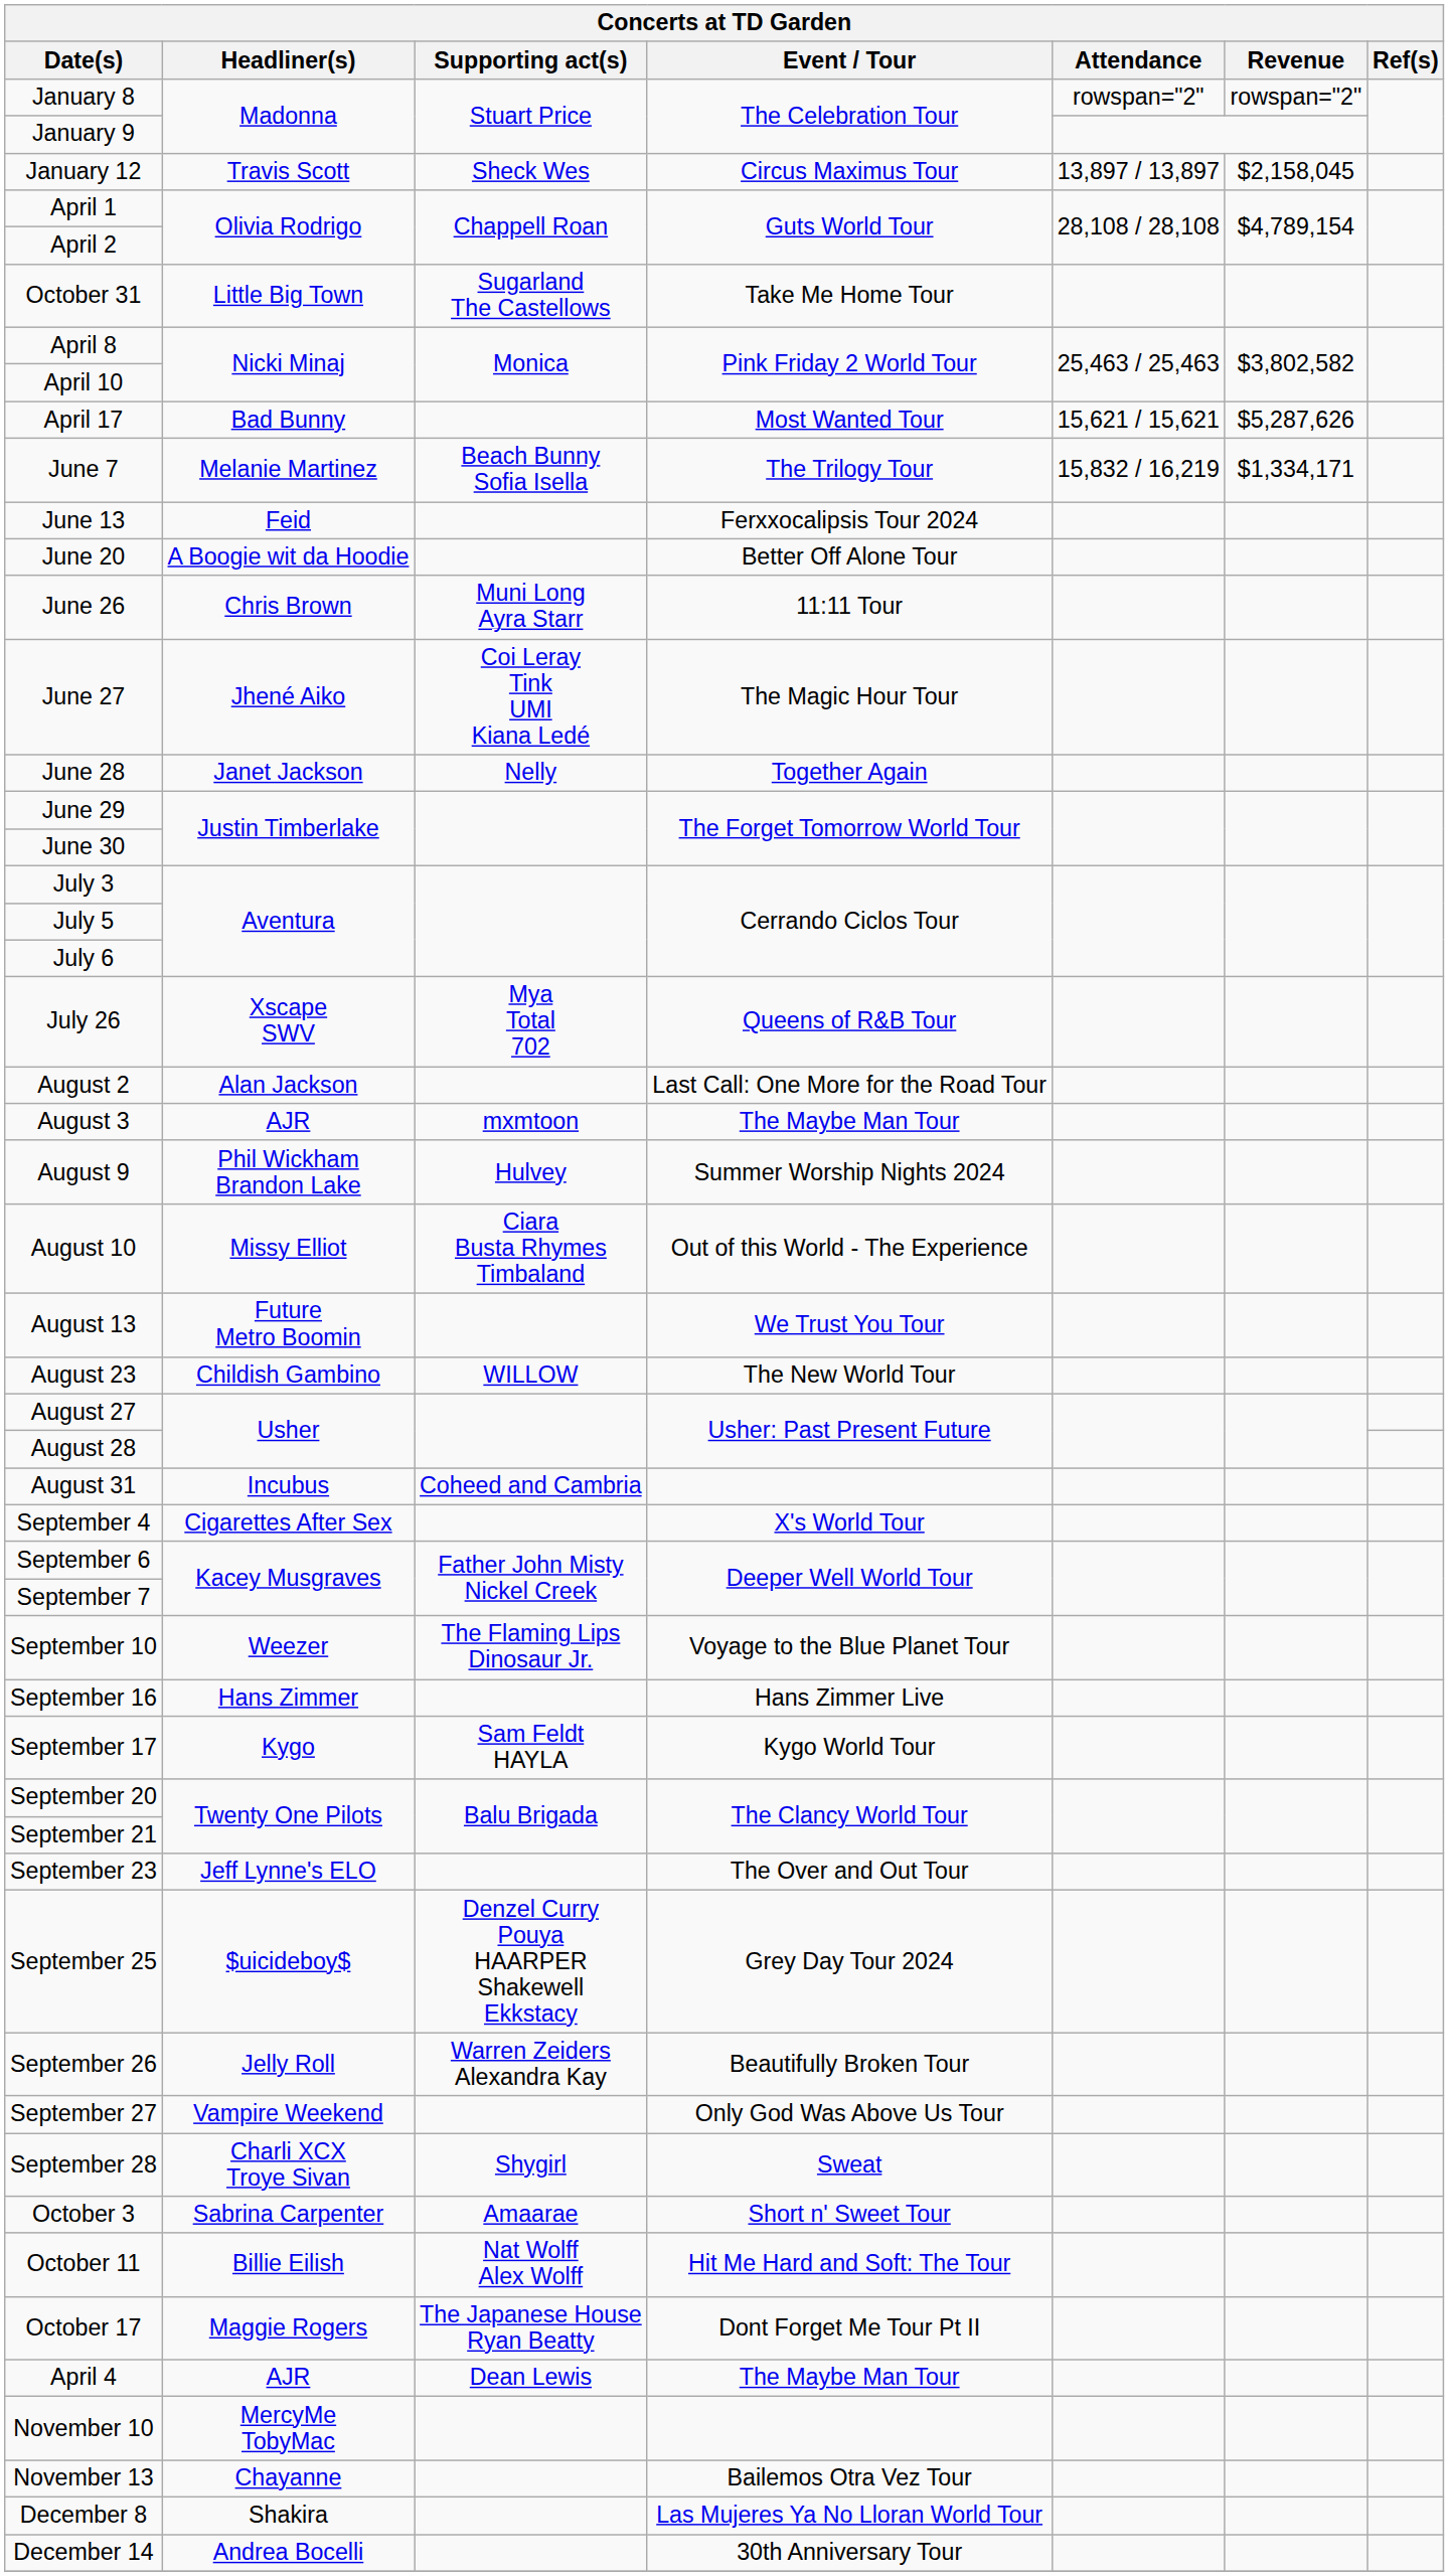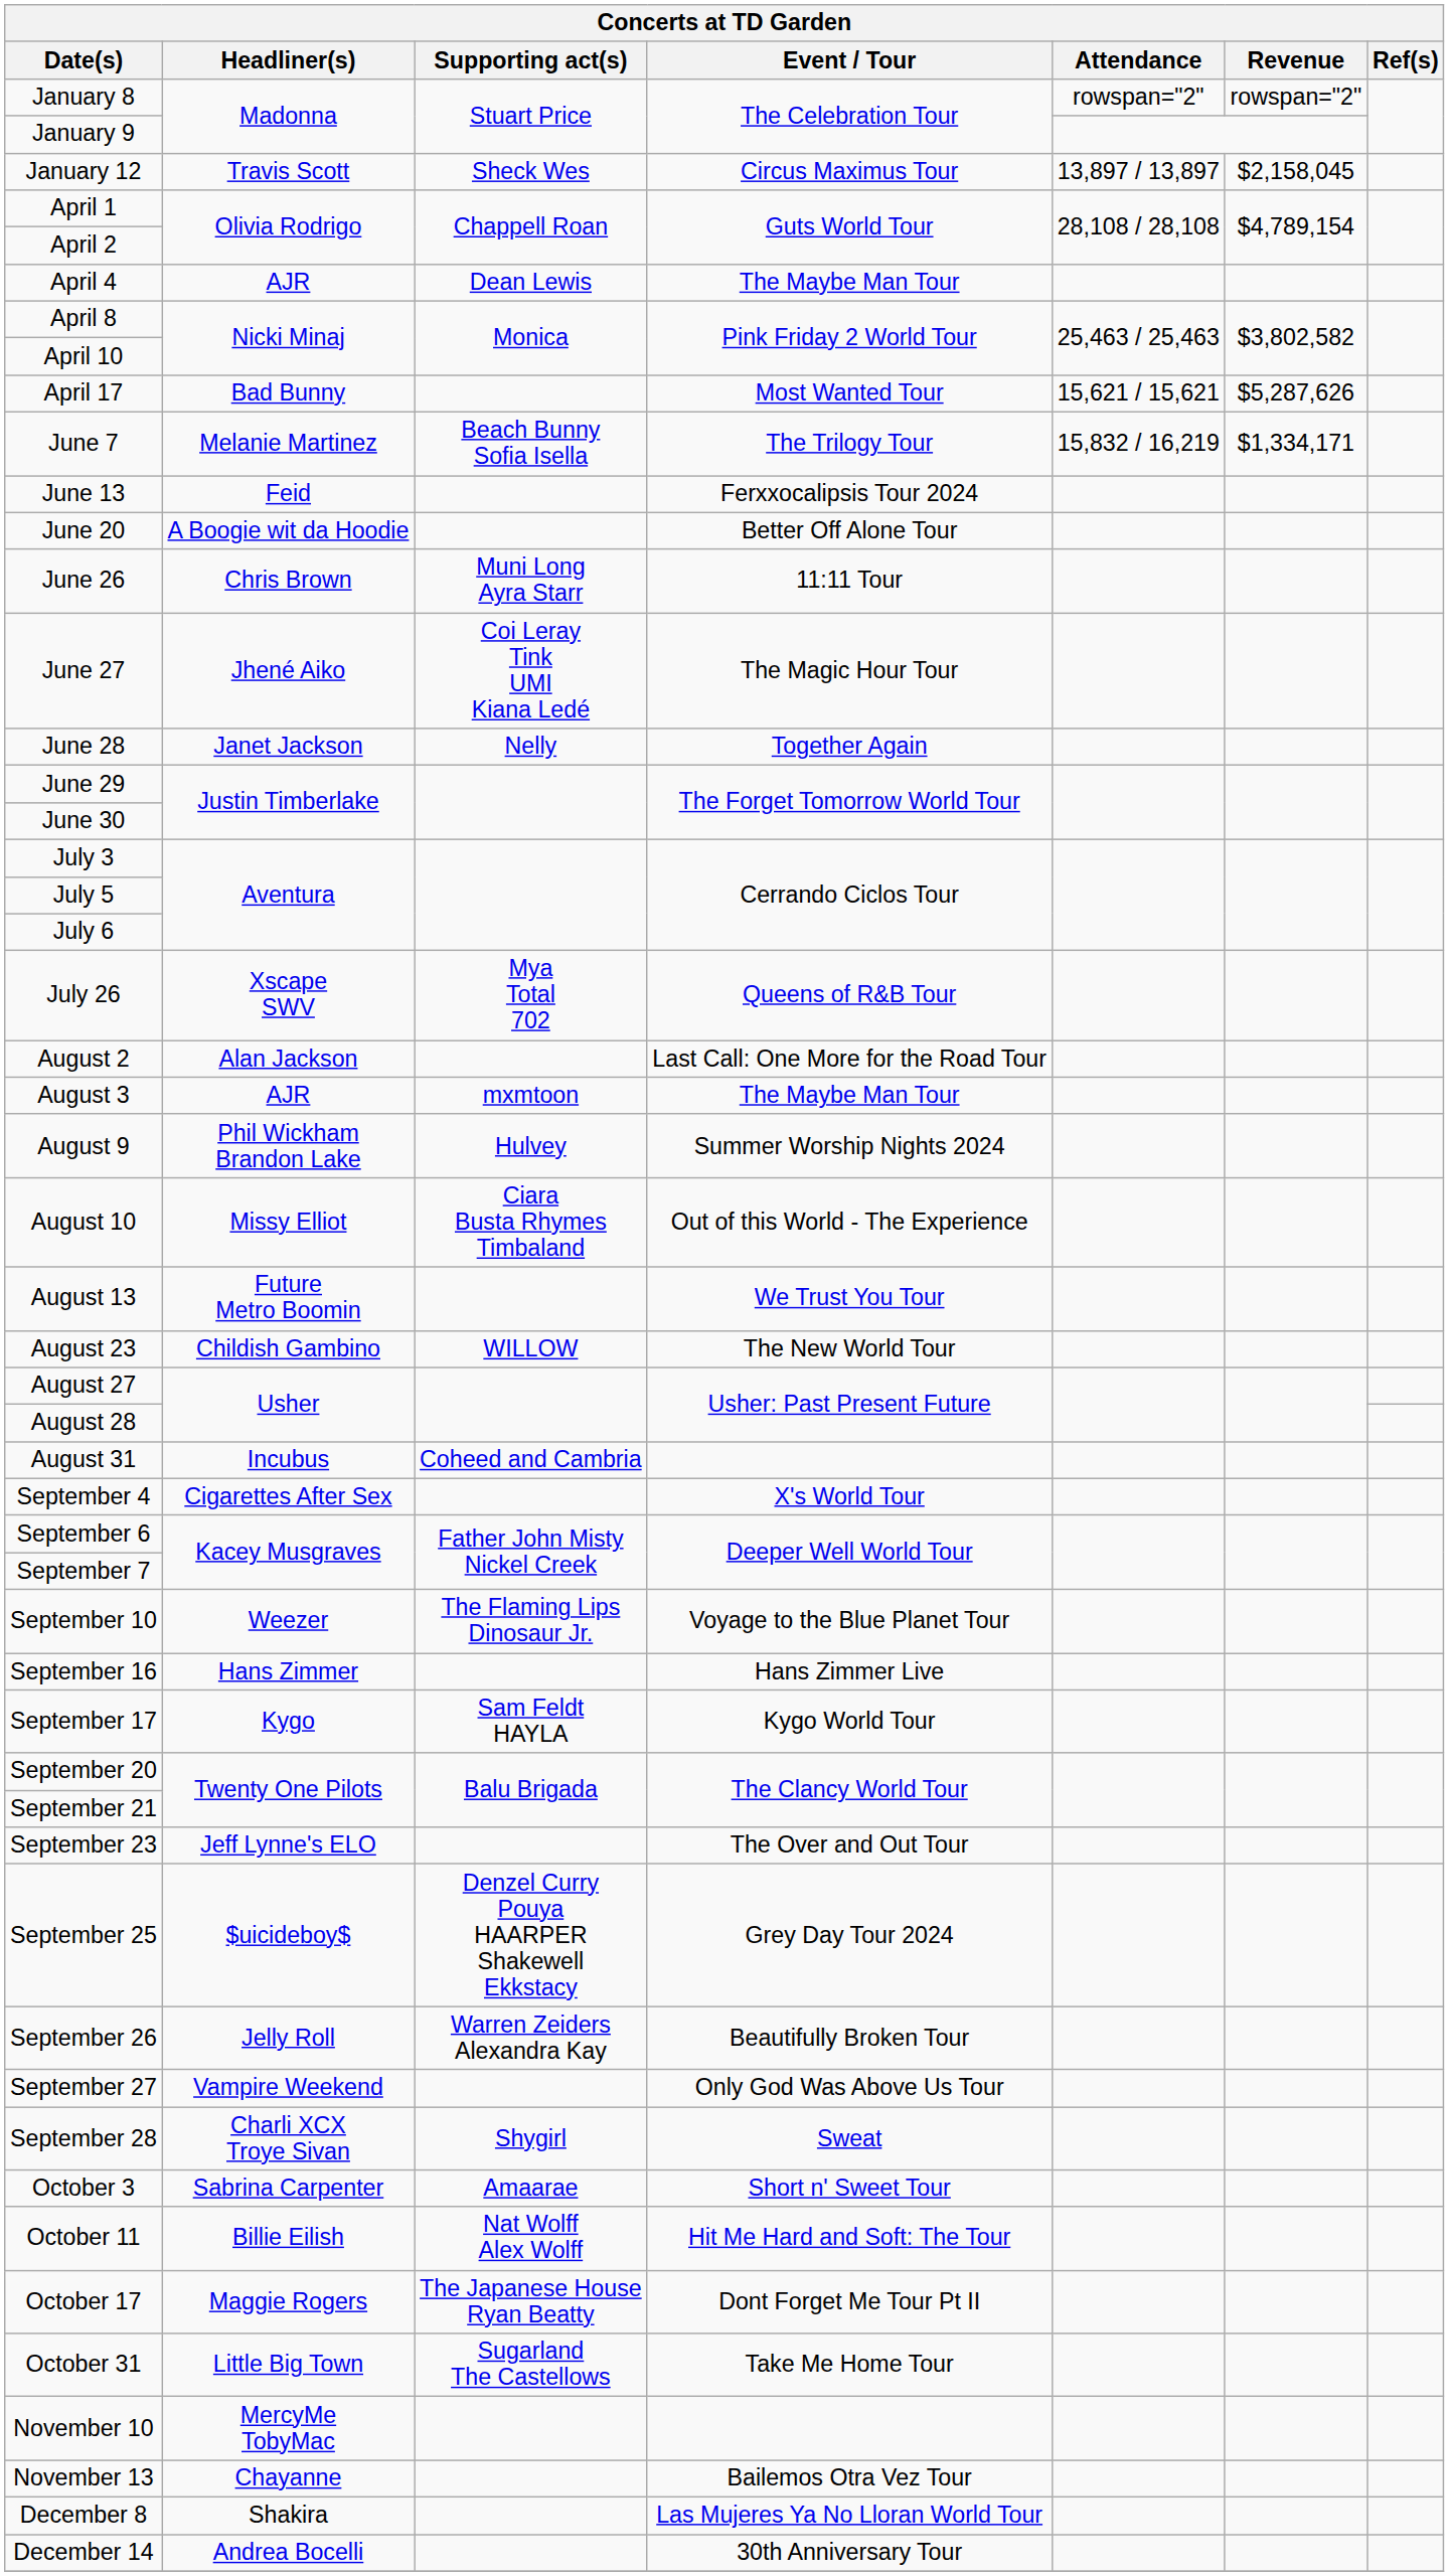rows swapped: April 4 <-> October 31
